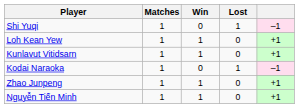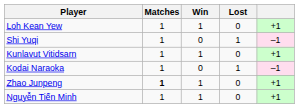rows swapped: Shi Yuqi <-> Loh Kean Yew
Zhao Junpeng | Matches: normal -> bold
